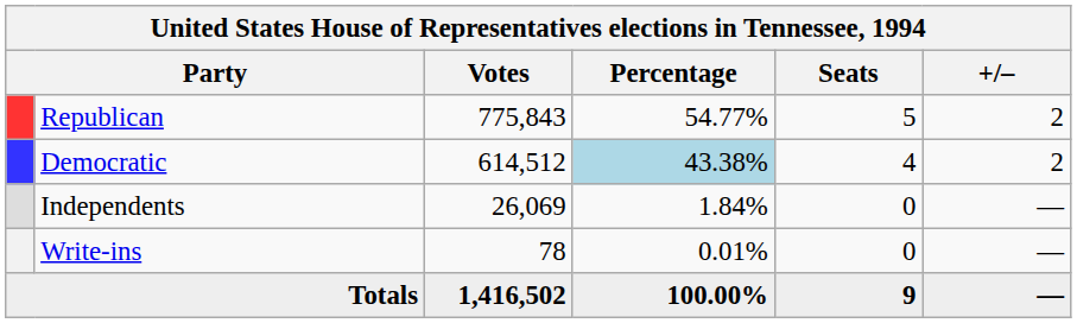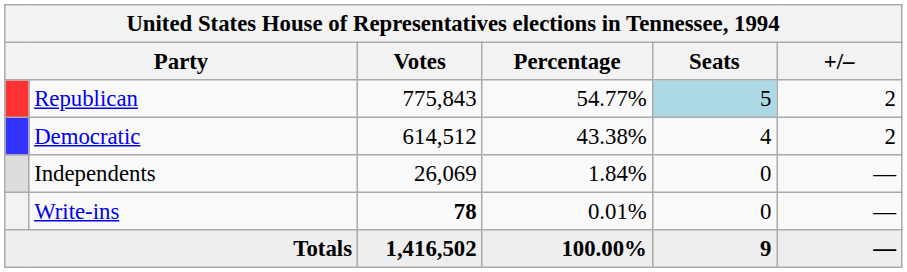Republican | Seats: no background -> lightblue background
Democratic | Percentage: lightblue background -> no background
Write-ins | Votes: normal -> bold
